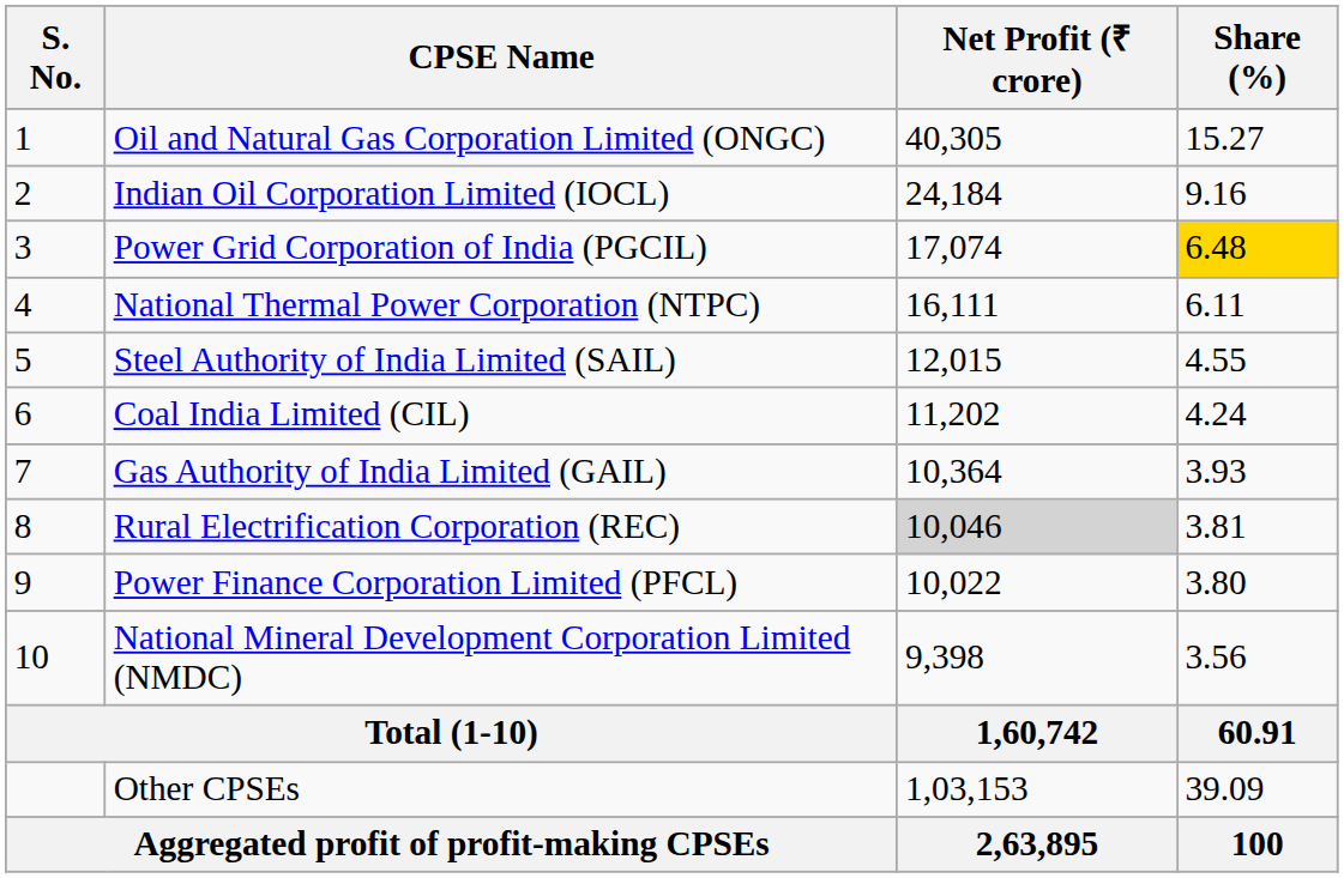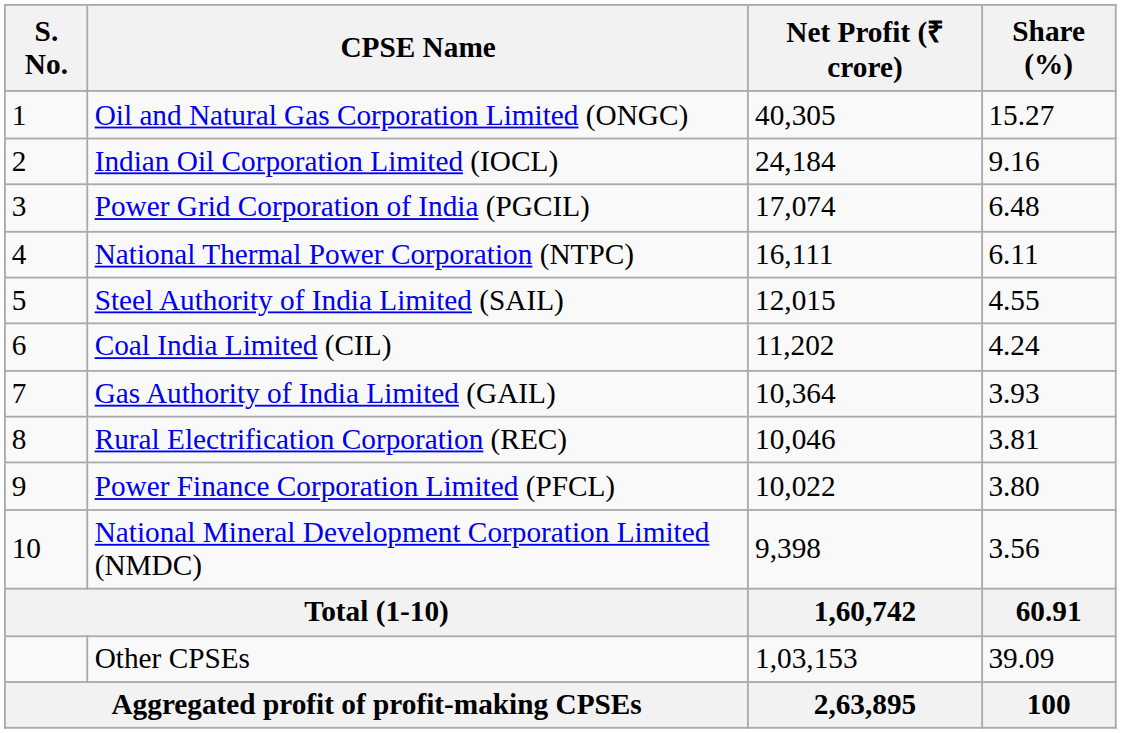Power Grid Corporation of India (PGCIL) | Share (%): gold background -> no background
Rural Electrification Corporation (REC) | Net Profit (₹ crore): lightgrey background -> no background
